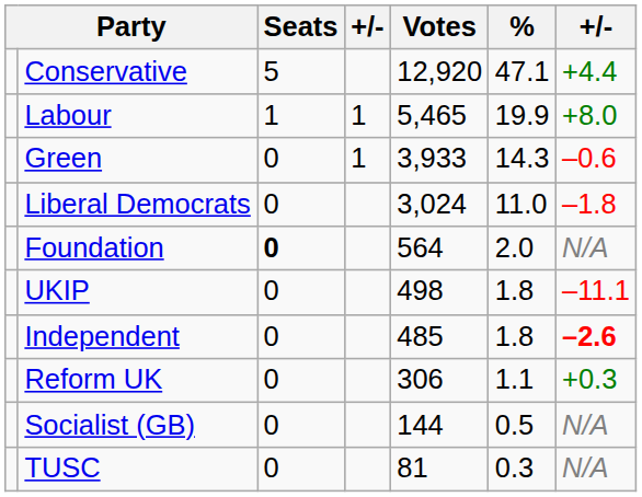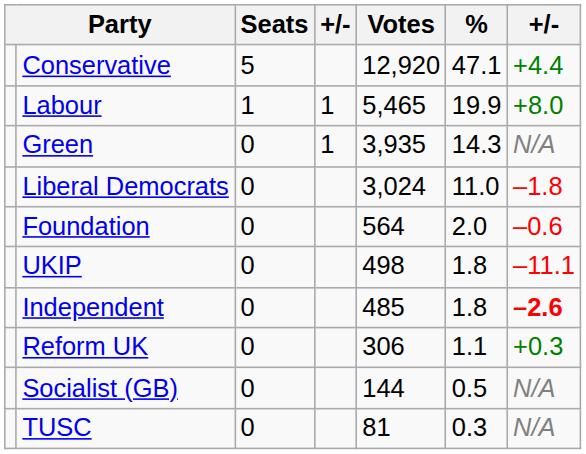Green | Votes: 3,933 -> 3,935
Green | column 7: –0.6 -> N/A
Foundation | Seats: bold -> normal
Foundation | column 7: N/A -> –0.6
